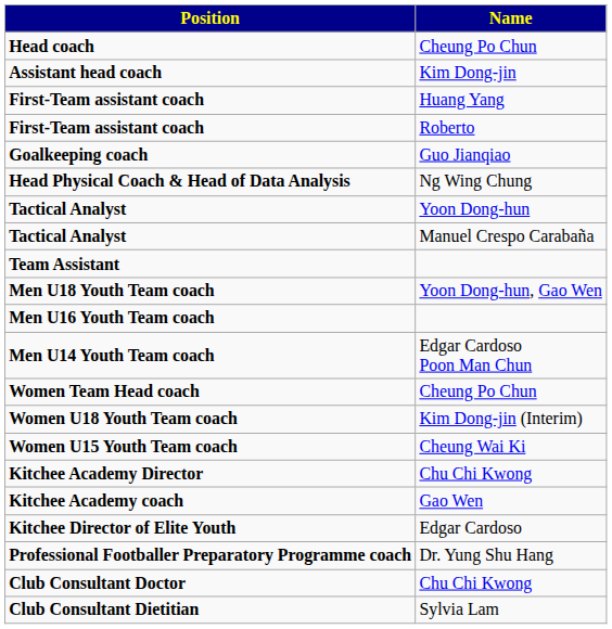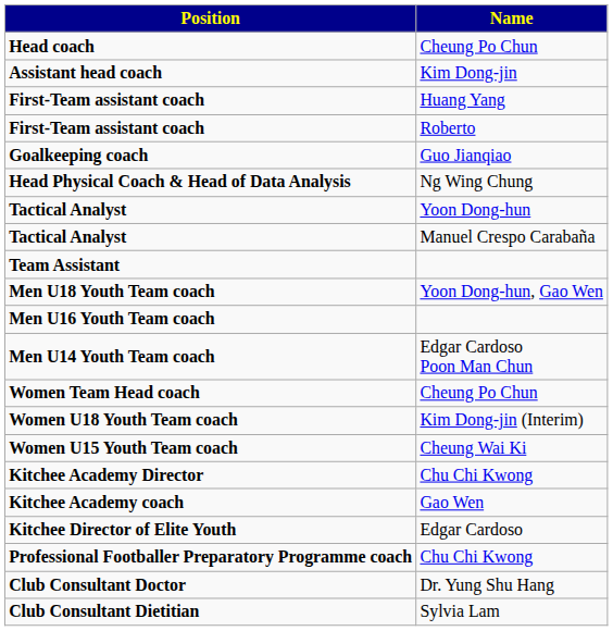row 20 | Name: Dr. Yung Shu Hang -> Chu Chi Kwong
row 21 | Name: Chu Chi Kwong -> Dr. Yung Shu Hang
